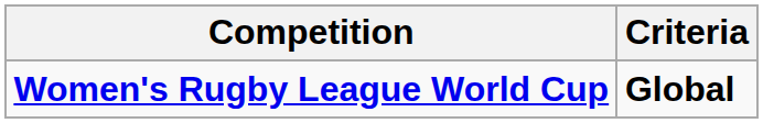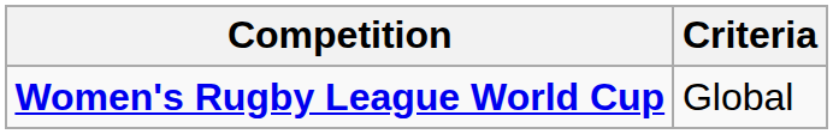Women's Rugby League World Cup | Criteria: bold -> normal
